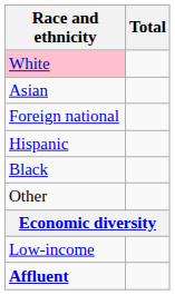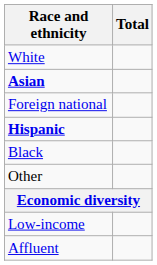White | Race and ethnicity: pink background -> no background
Asian | Race and ethnicity: normal -> bold
Hispanic | Race and ethnicity: normal -> bold
Affluent | Race and ethnicity: bold -> normal
